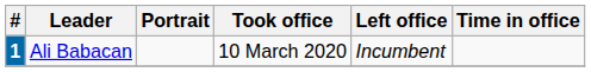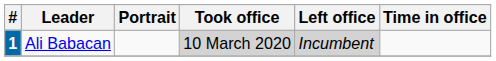1 | Took office: no background -> lightgrey background
1 | Left office: no background -> lightgrey background
